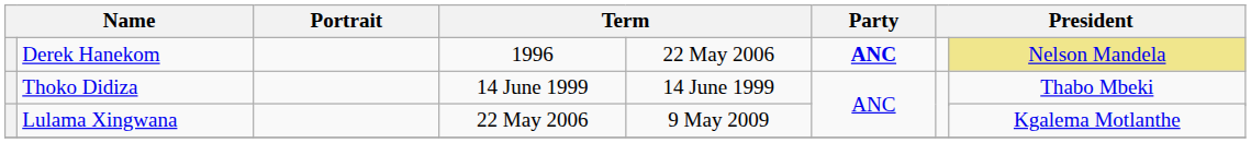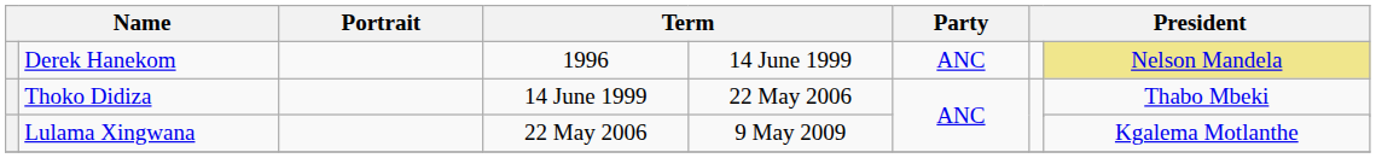Derek Hanekom | column 5: 22 May 2006 -> 14 June 1999
Derek Hanekom | Party: bold -> normal
Thoko Didiza | column 5: 14 June 1999 -> 22 May 2006
